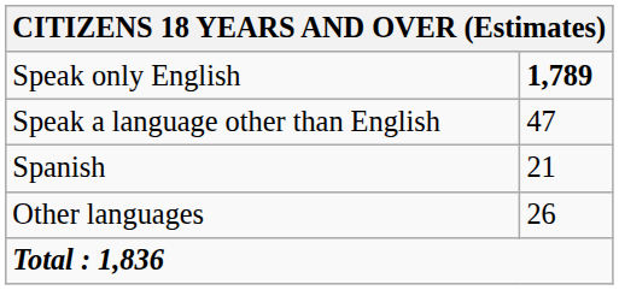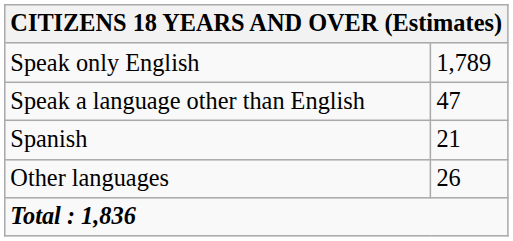Speak only English | column 2: bold -> normal
